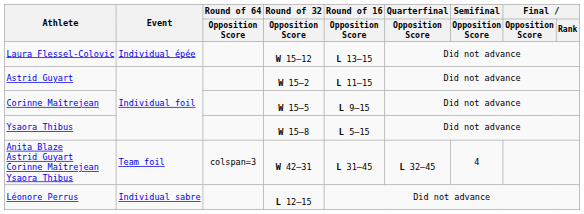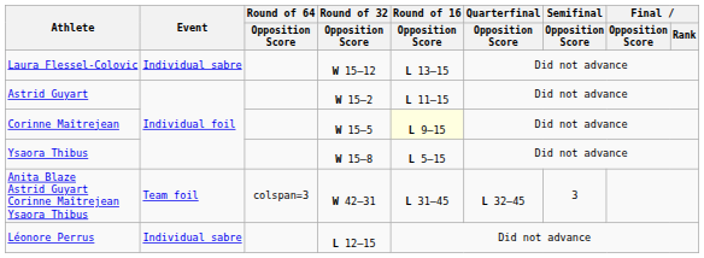Laura Flessel-Colovic | Event: Individual épée -> Individual sabre
Corinne Maîtrejean | Round of 16 / Opposition Score: no background -> lightyellow background
Anita Blaze Astrid Guyart Corinne Maîtrejean Ysaora Thibus | Semifinal / Opposition Score: 4 -> 3
